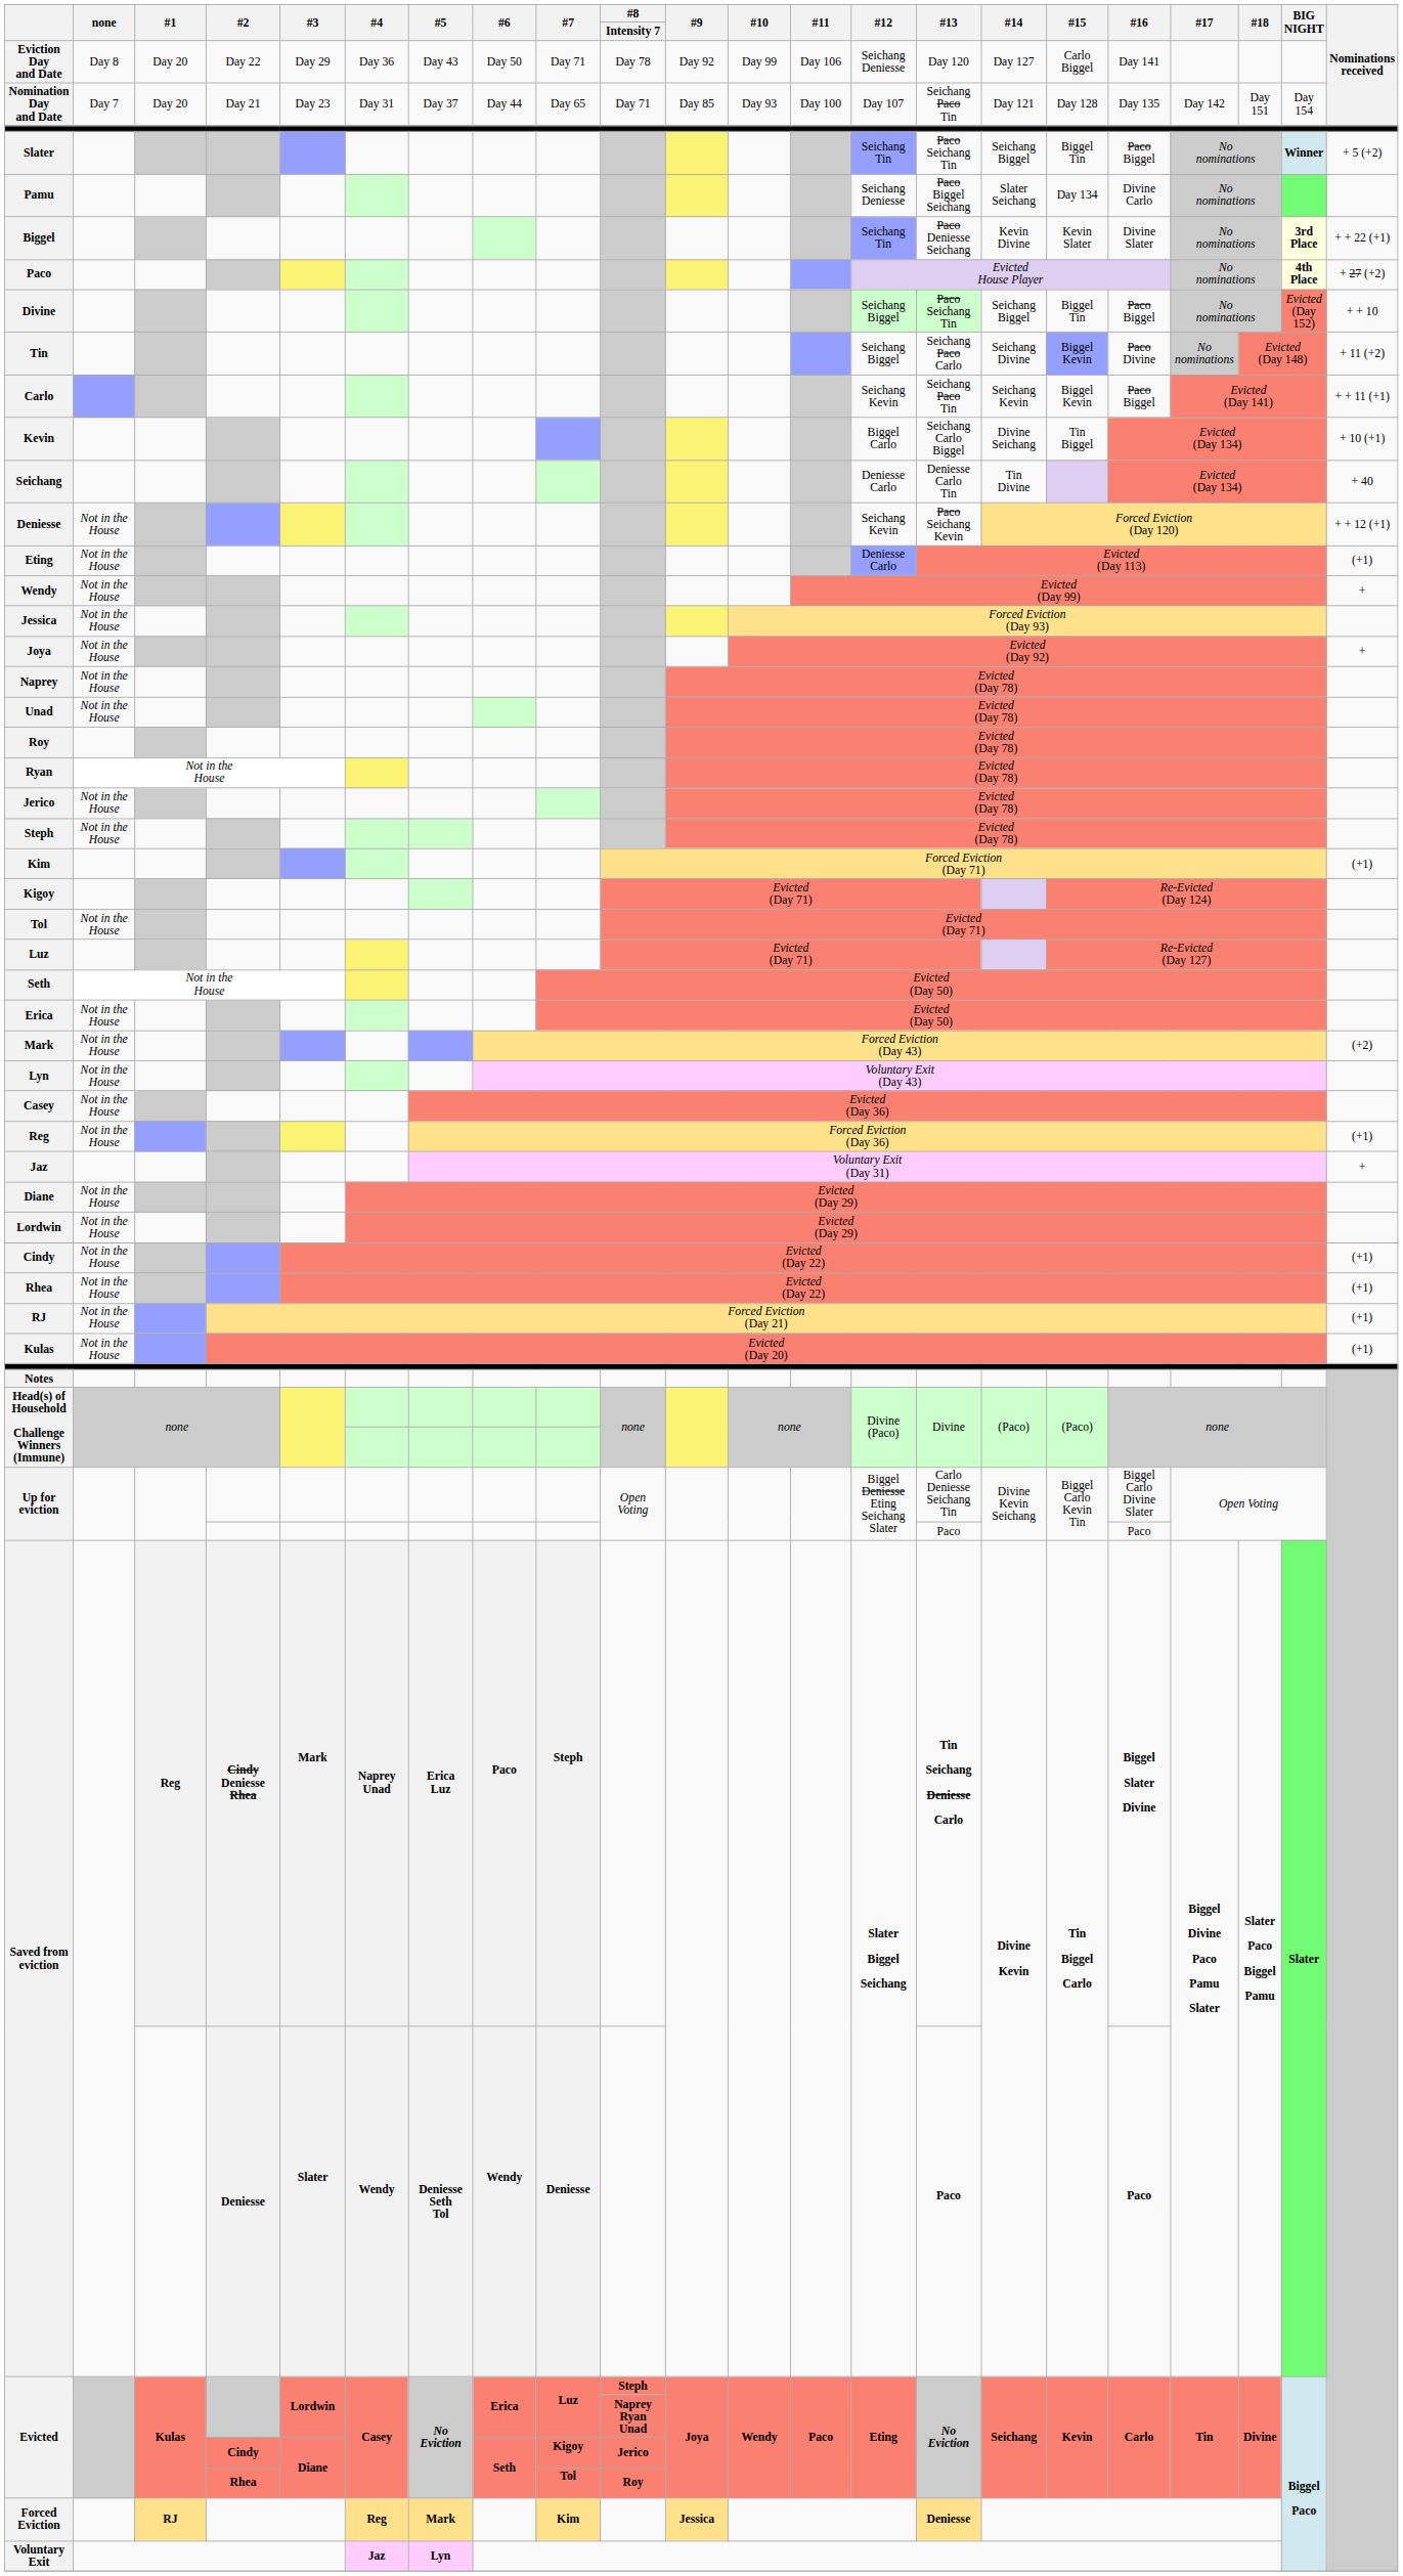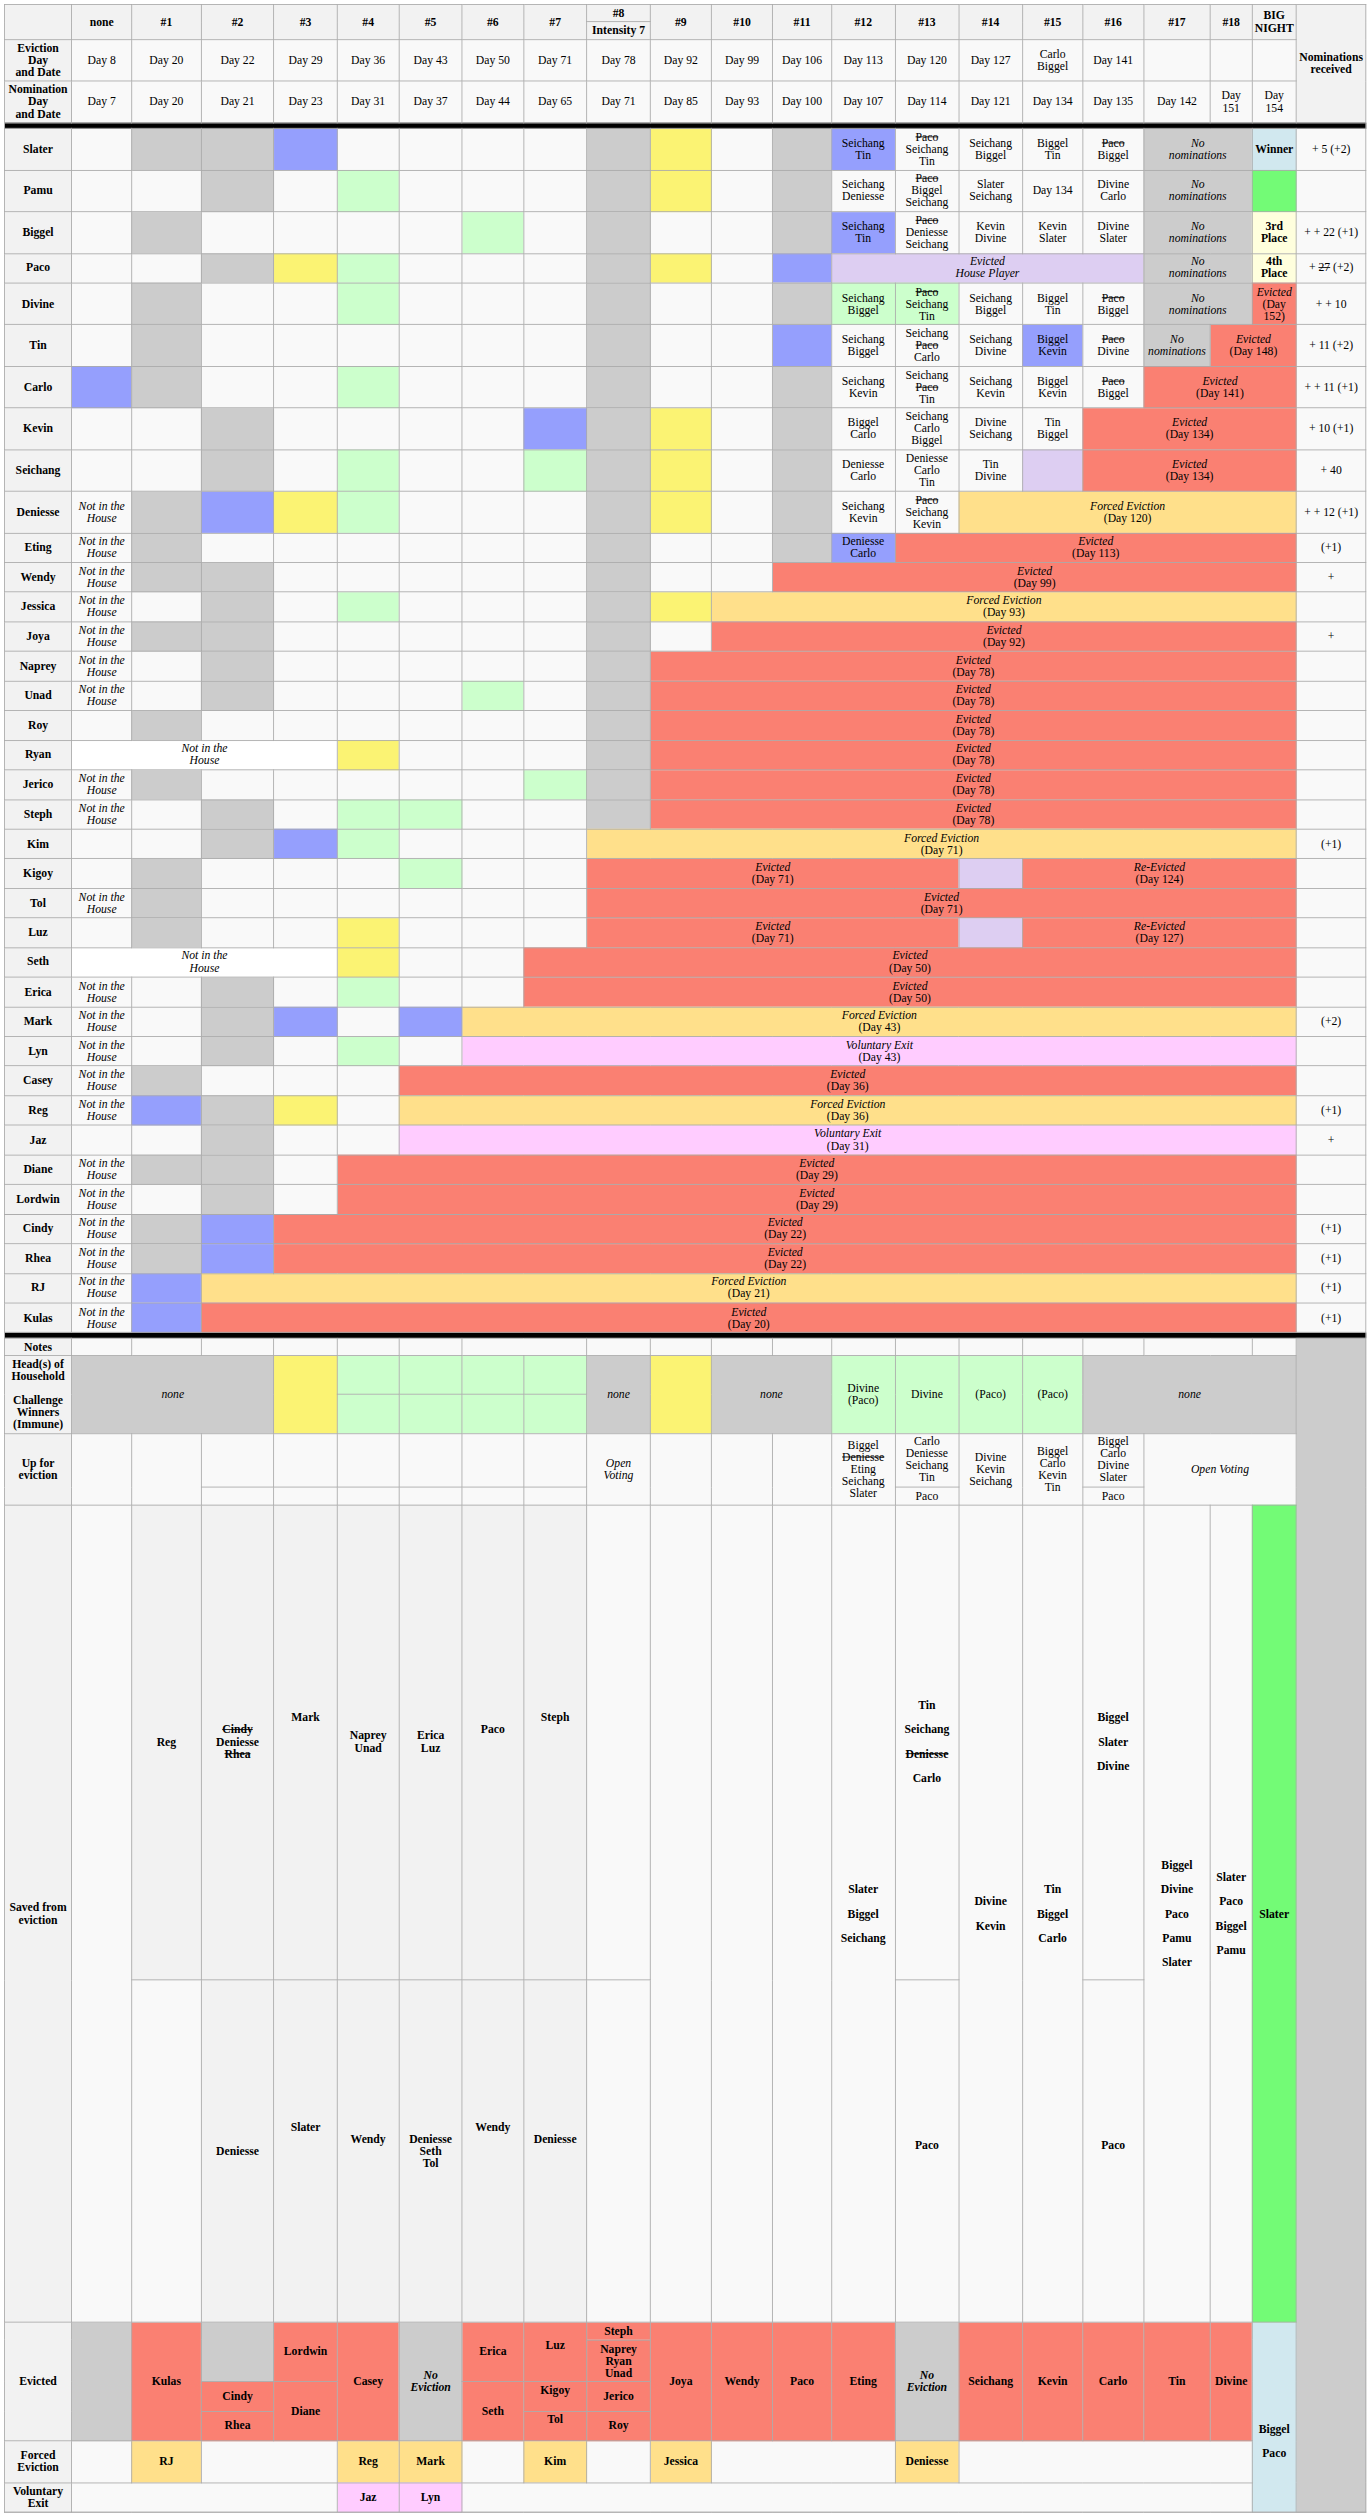Eviction Day and Date | #12: Seichang Deniesse -> Day 113
Nomination Day and Date | #13: Seichang Paco Tin -> Day 114
Nomination Day and Date | #15: Day 128 -> Day 134
